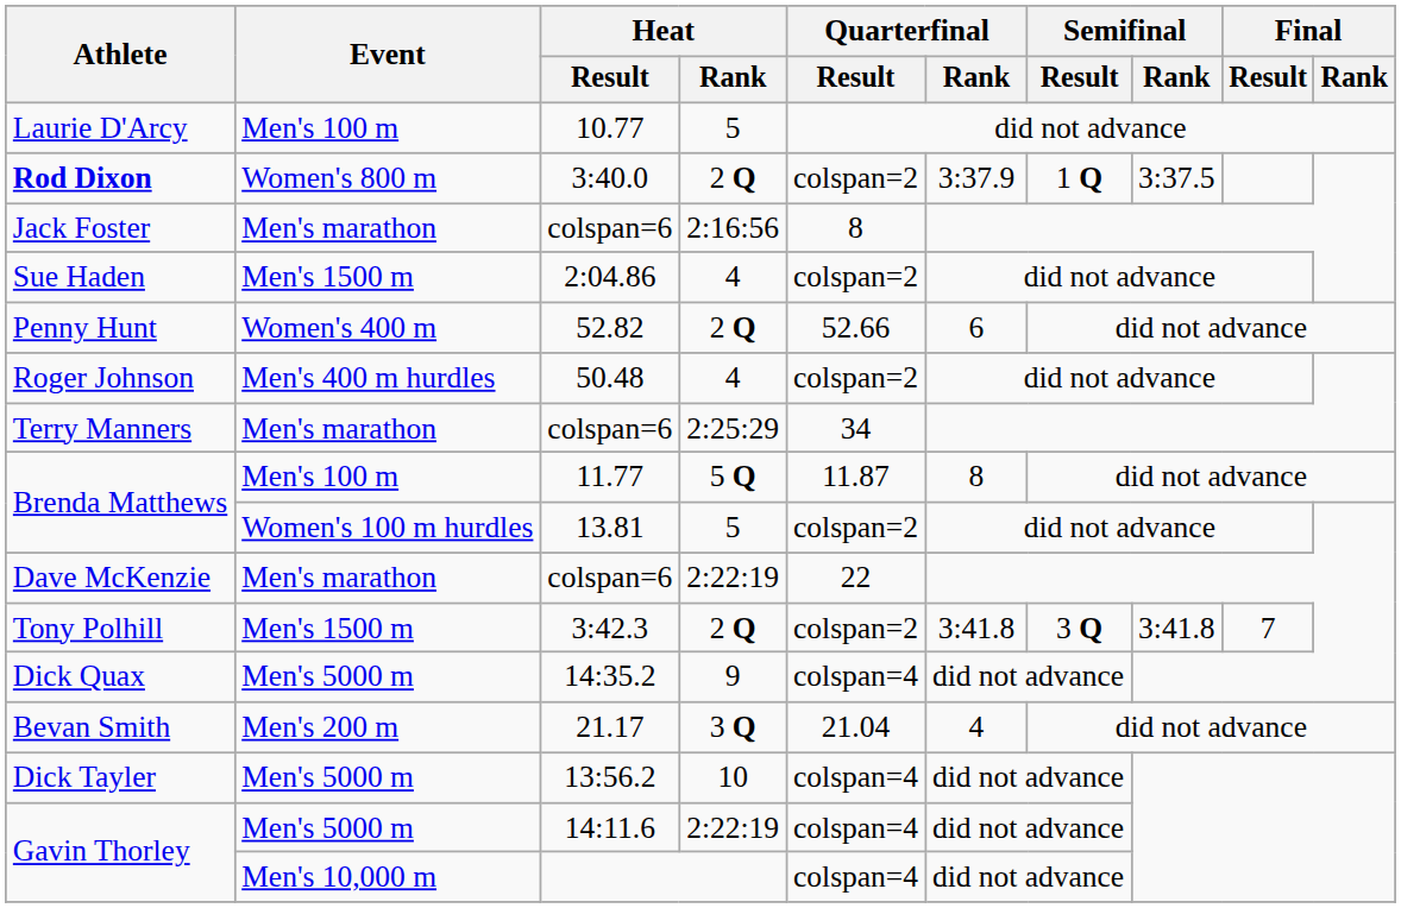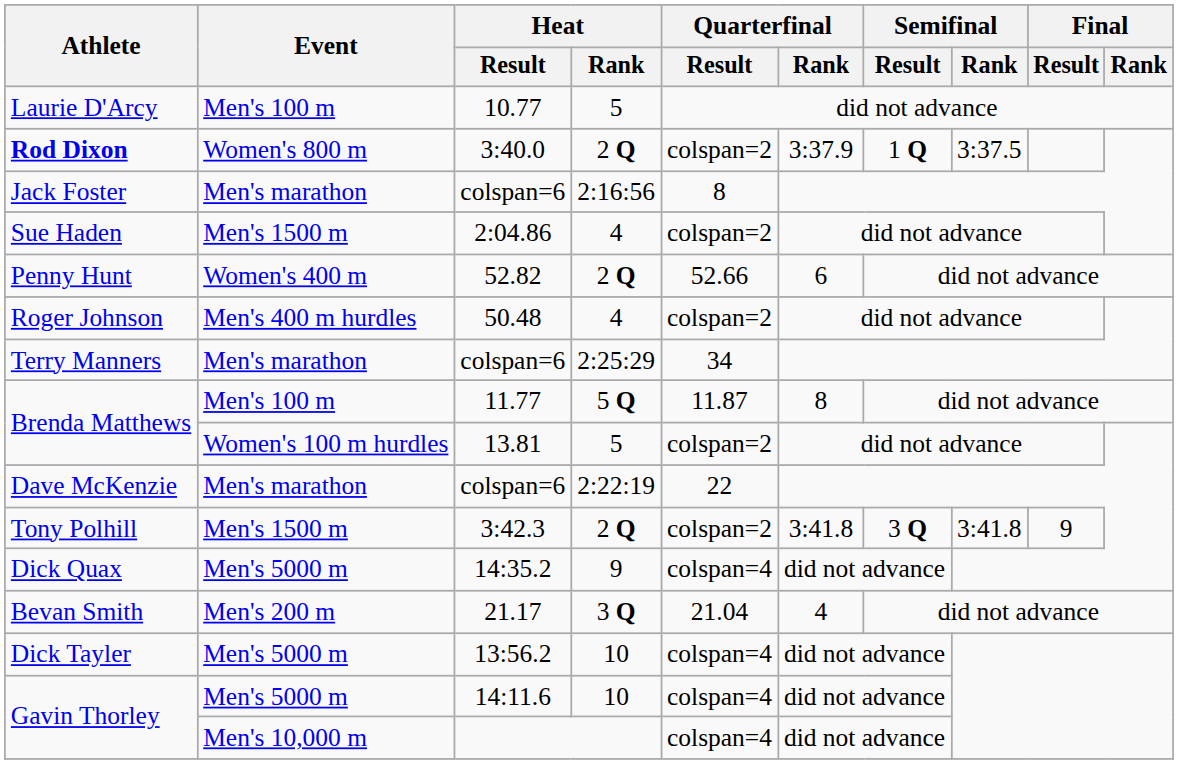Tony Polhill | Final / Result: 7 -> 9
Gavin Thorley / 14:11.6 | Heat / Rank: 2:22:19 -> 10
